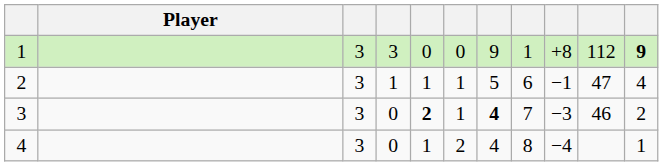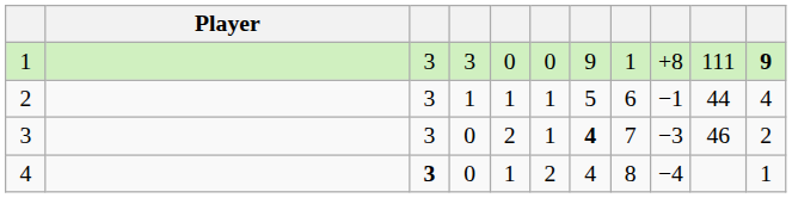row 2 | column 10: 112 -> 111
row 3 | column 10: 47 -> 44
row 4 | column 5: bold -> normal
row 5 | column 3: normal -> bold
